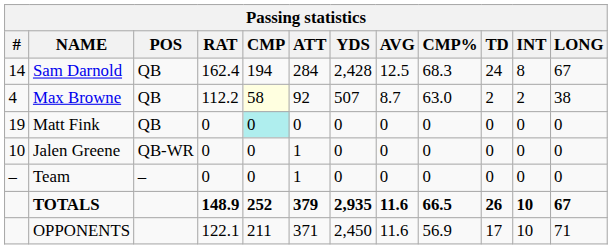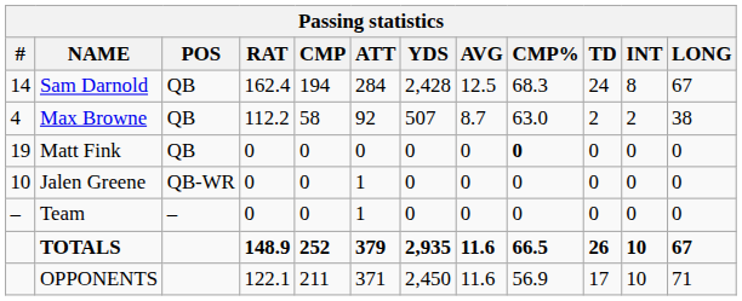Max Browne | CMP: lightyellow background -> no background
Matt Fink | CMP: paleturquoise background -> no background
Matt Fink | CMP%: normal -> bold
